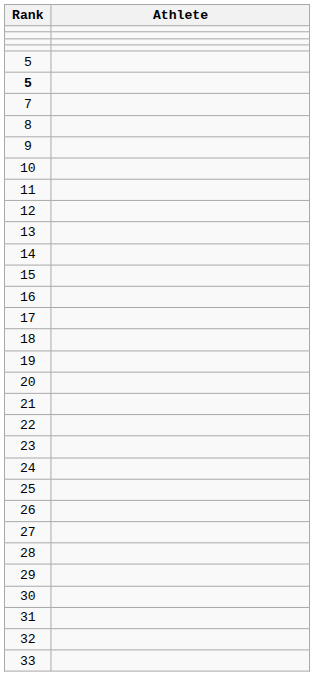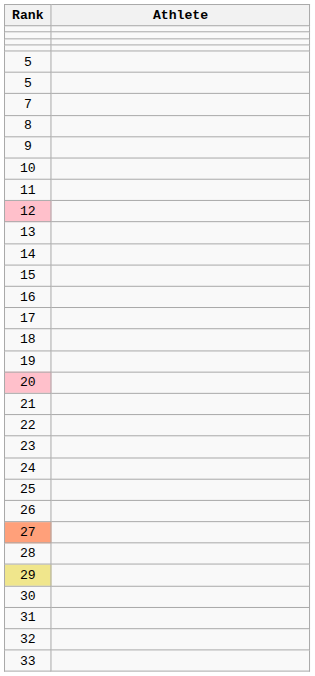row 7 | Rank: bold -> normal
row 13 | Rank: no background -> pink background
row 21 | Rank: no background -> pink background
row 28 | Rank: no background -> lightsalmon background
row 30 | Rank: no background -> khaki background
